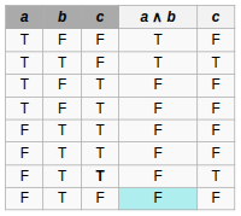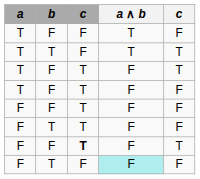row 4 | column 5: F -> T
row 6 | b: T -> F
row 8 | b: T -> F
